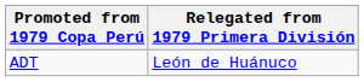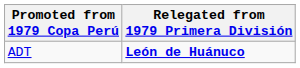ADT | Relegated from 1979 Primera División: normal -> bold
